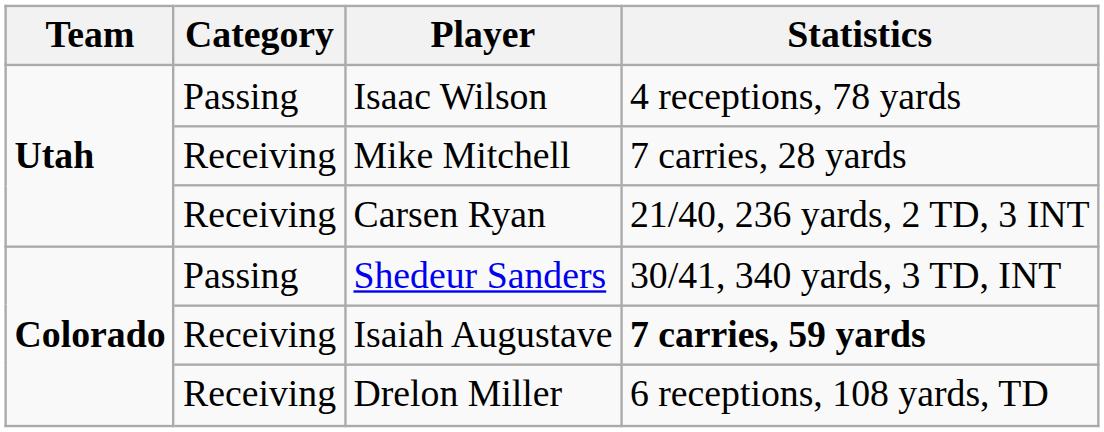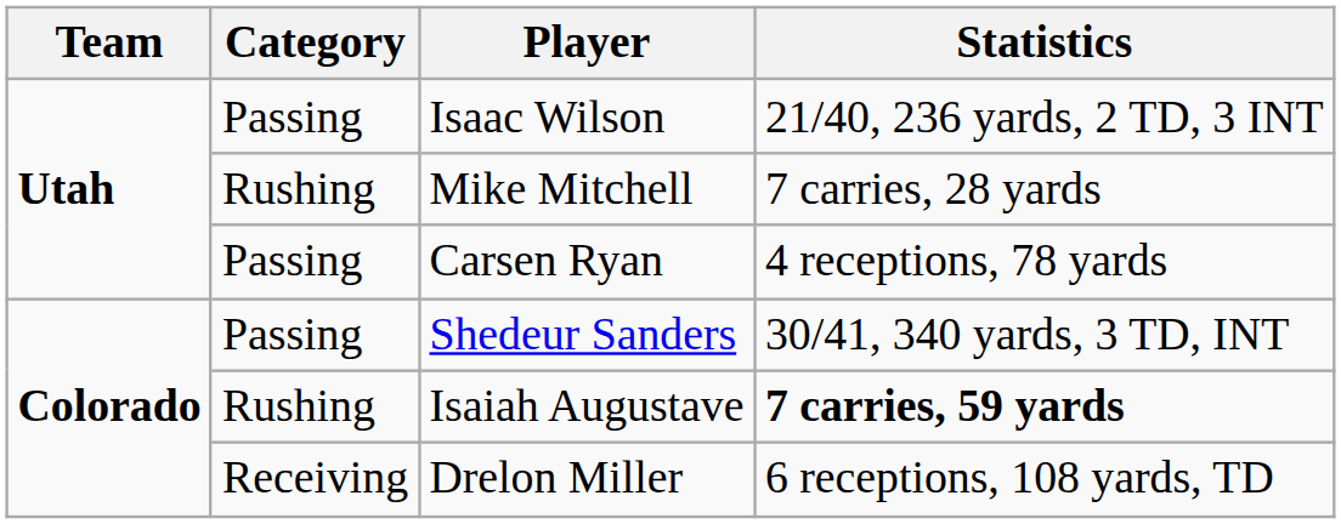Isaac Wilson | Statistics: 4 receptions, 78 yards -> 21/40, 236 yards, 2 TD, 3 INT
Mike Mitchell | Category: Receiving -> Rushing
Carsen Ryan | Category: Receiving -> Passing
Carsen Ryan | Statistics: 21/40, 236 yards, 2 TD, 3 INT -> 4 receptions, 78 yards
Isaiah Augustave | Category: Receiving -> Rushing
